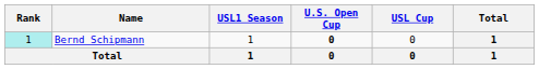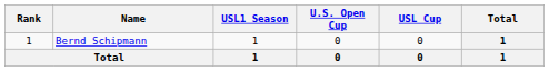Bernd Schipmann | Rank: paleturquoise background -> no background
Bernd Schipmann | U.S. Open Cup: bold -> normal
